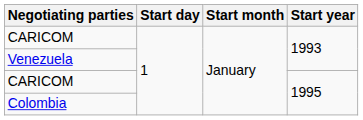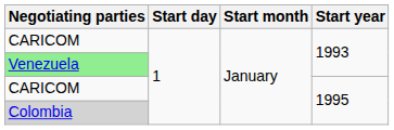Venezuela | Negotiating parties: no background -> lightgreen background
Colombia | Negotiating parties: no background -> lightgrey background
